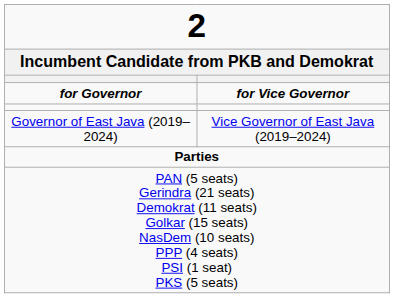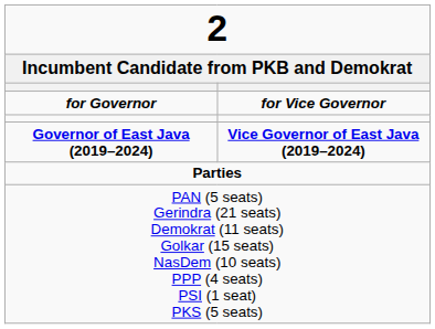row 6 | column 1: normal -> bold
row 6 | column 2: normal -> bold
